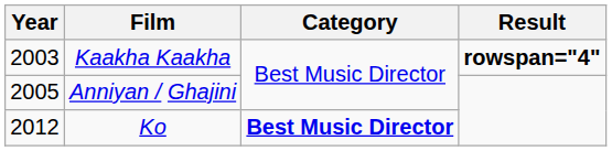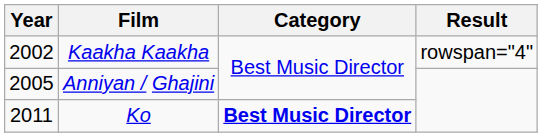Kaakha Kaakha | Year: 2003 -> 2002
Kaakha Kaakha | Result: bold -> normal
Ko | Year: 2012 -> 2011
